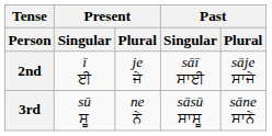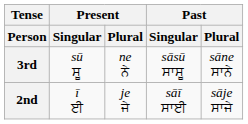rows swapped: 2nd <-> 3rd
